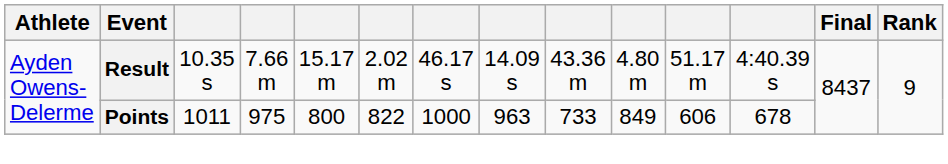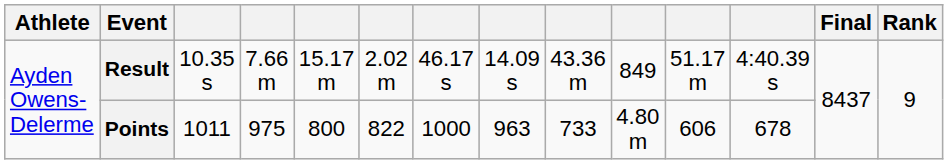Result | column 10: 4.80 m -> 849
Points | column 10: 849 -> 4.80 m
